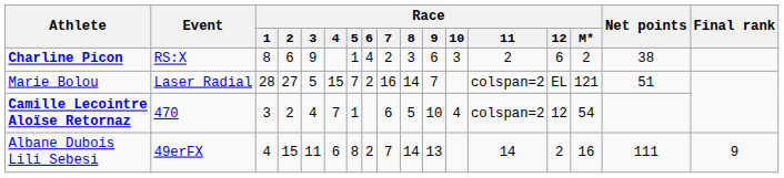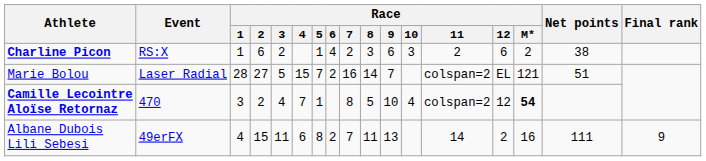Charline Picon | Race / 1: 8 -> 1
Charline Picon | Race / 3: 9 -> 2
Camille Lecointre Aloïse Retornaz | Race / 7: 6 -> 8
Camille Lecointre Aloïse Retornaz | Race / M*: normal -> bold
Albane Dubois Lili Sebesi | Race / 8: 14 -> 11
